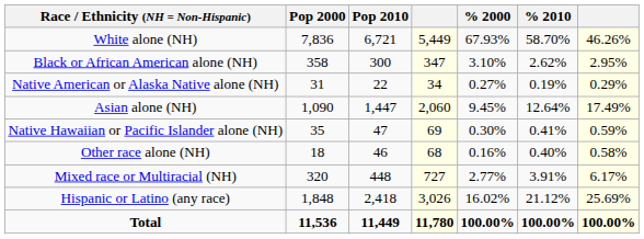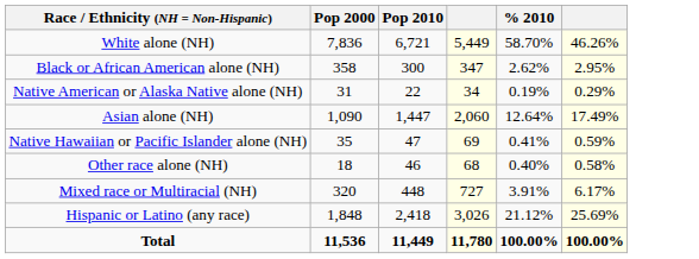- column: % 2000 | 67.93% | 3.10% | 0.27% | 9.45% | 0.30% | 0.16% | 2.77% | 16.02% | 100.00%
